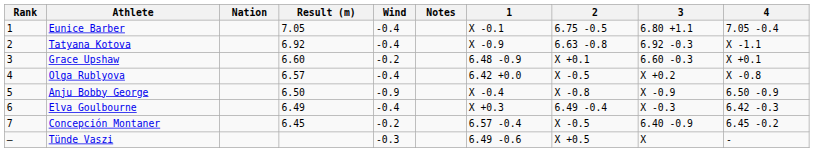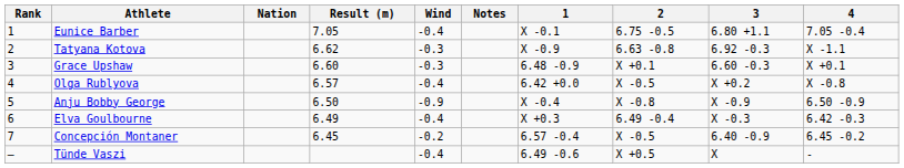Tatyana Kotova | Result (m): 6.92 -> 6.62
Tatyana Kotova | Wind: -0.4 -> -0.3
Grace Upshaw | Wind: -0.2 -> -0.3
Tünde Vaszi | Wind: -0.3 -> -0.4
